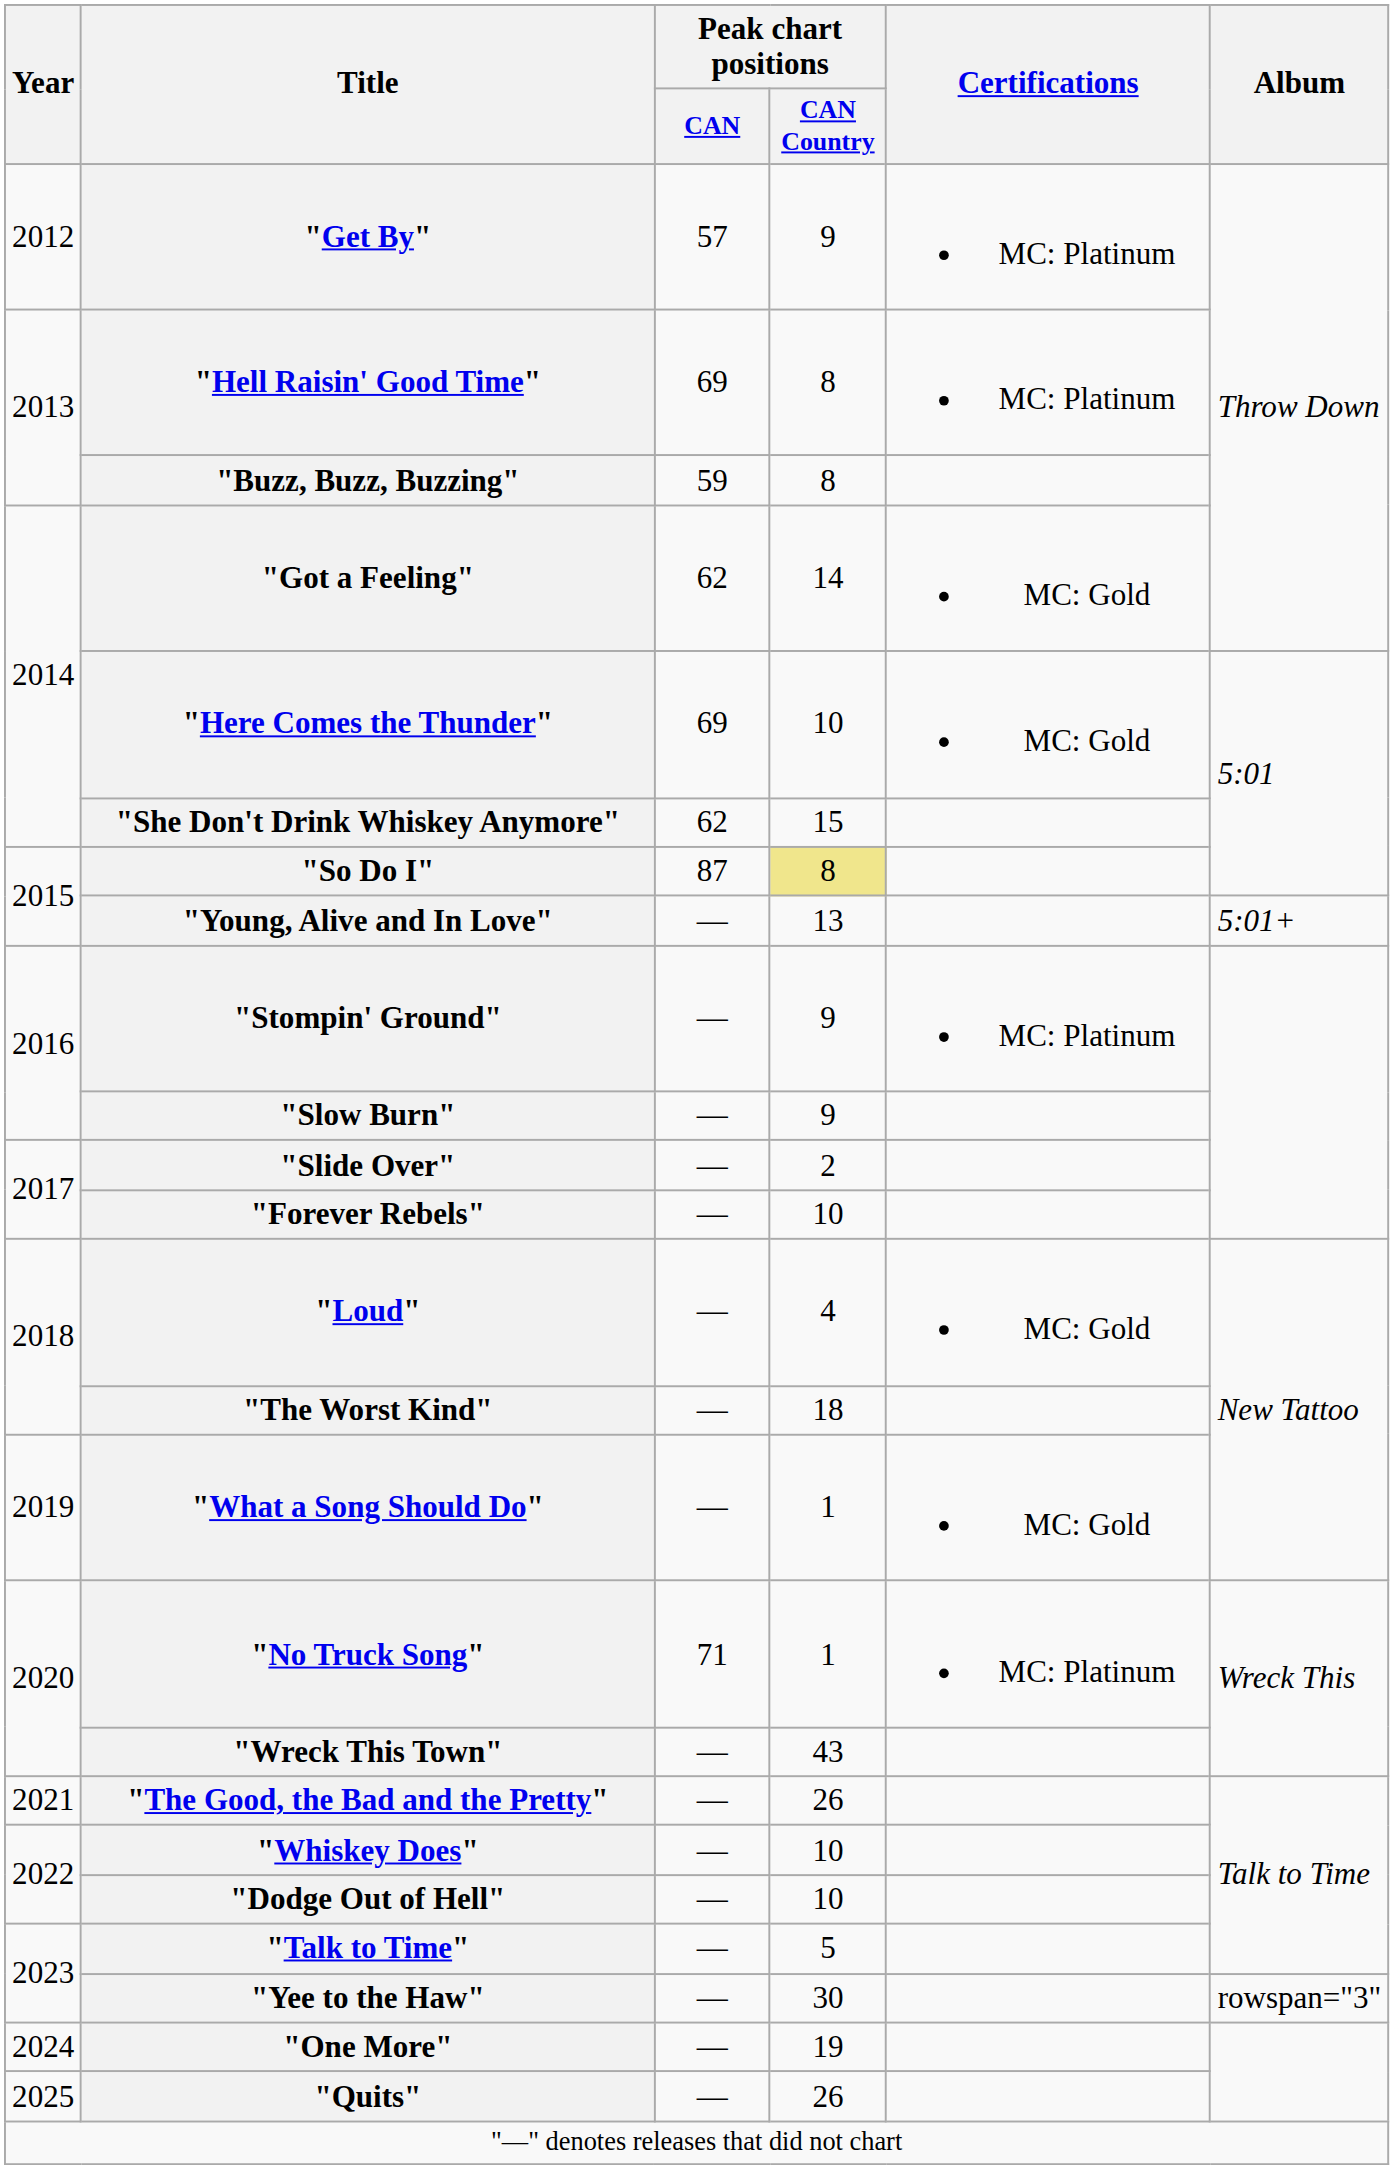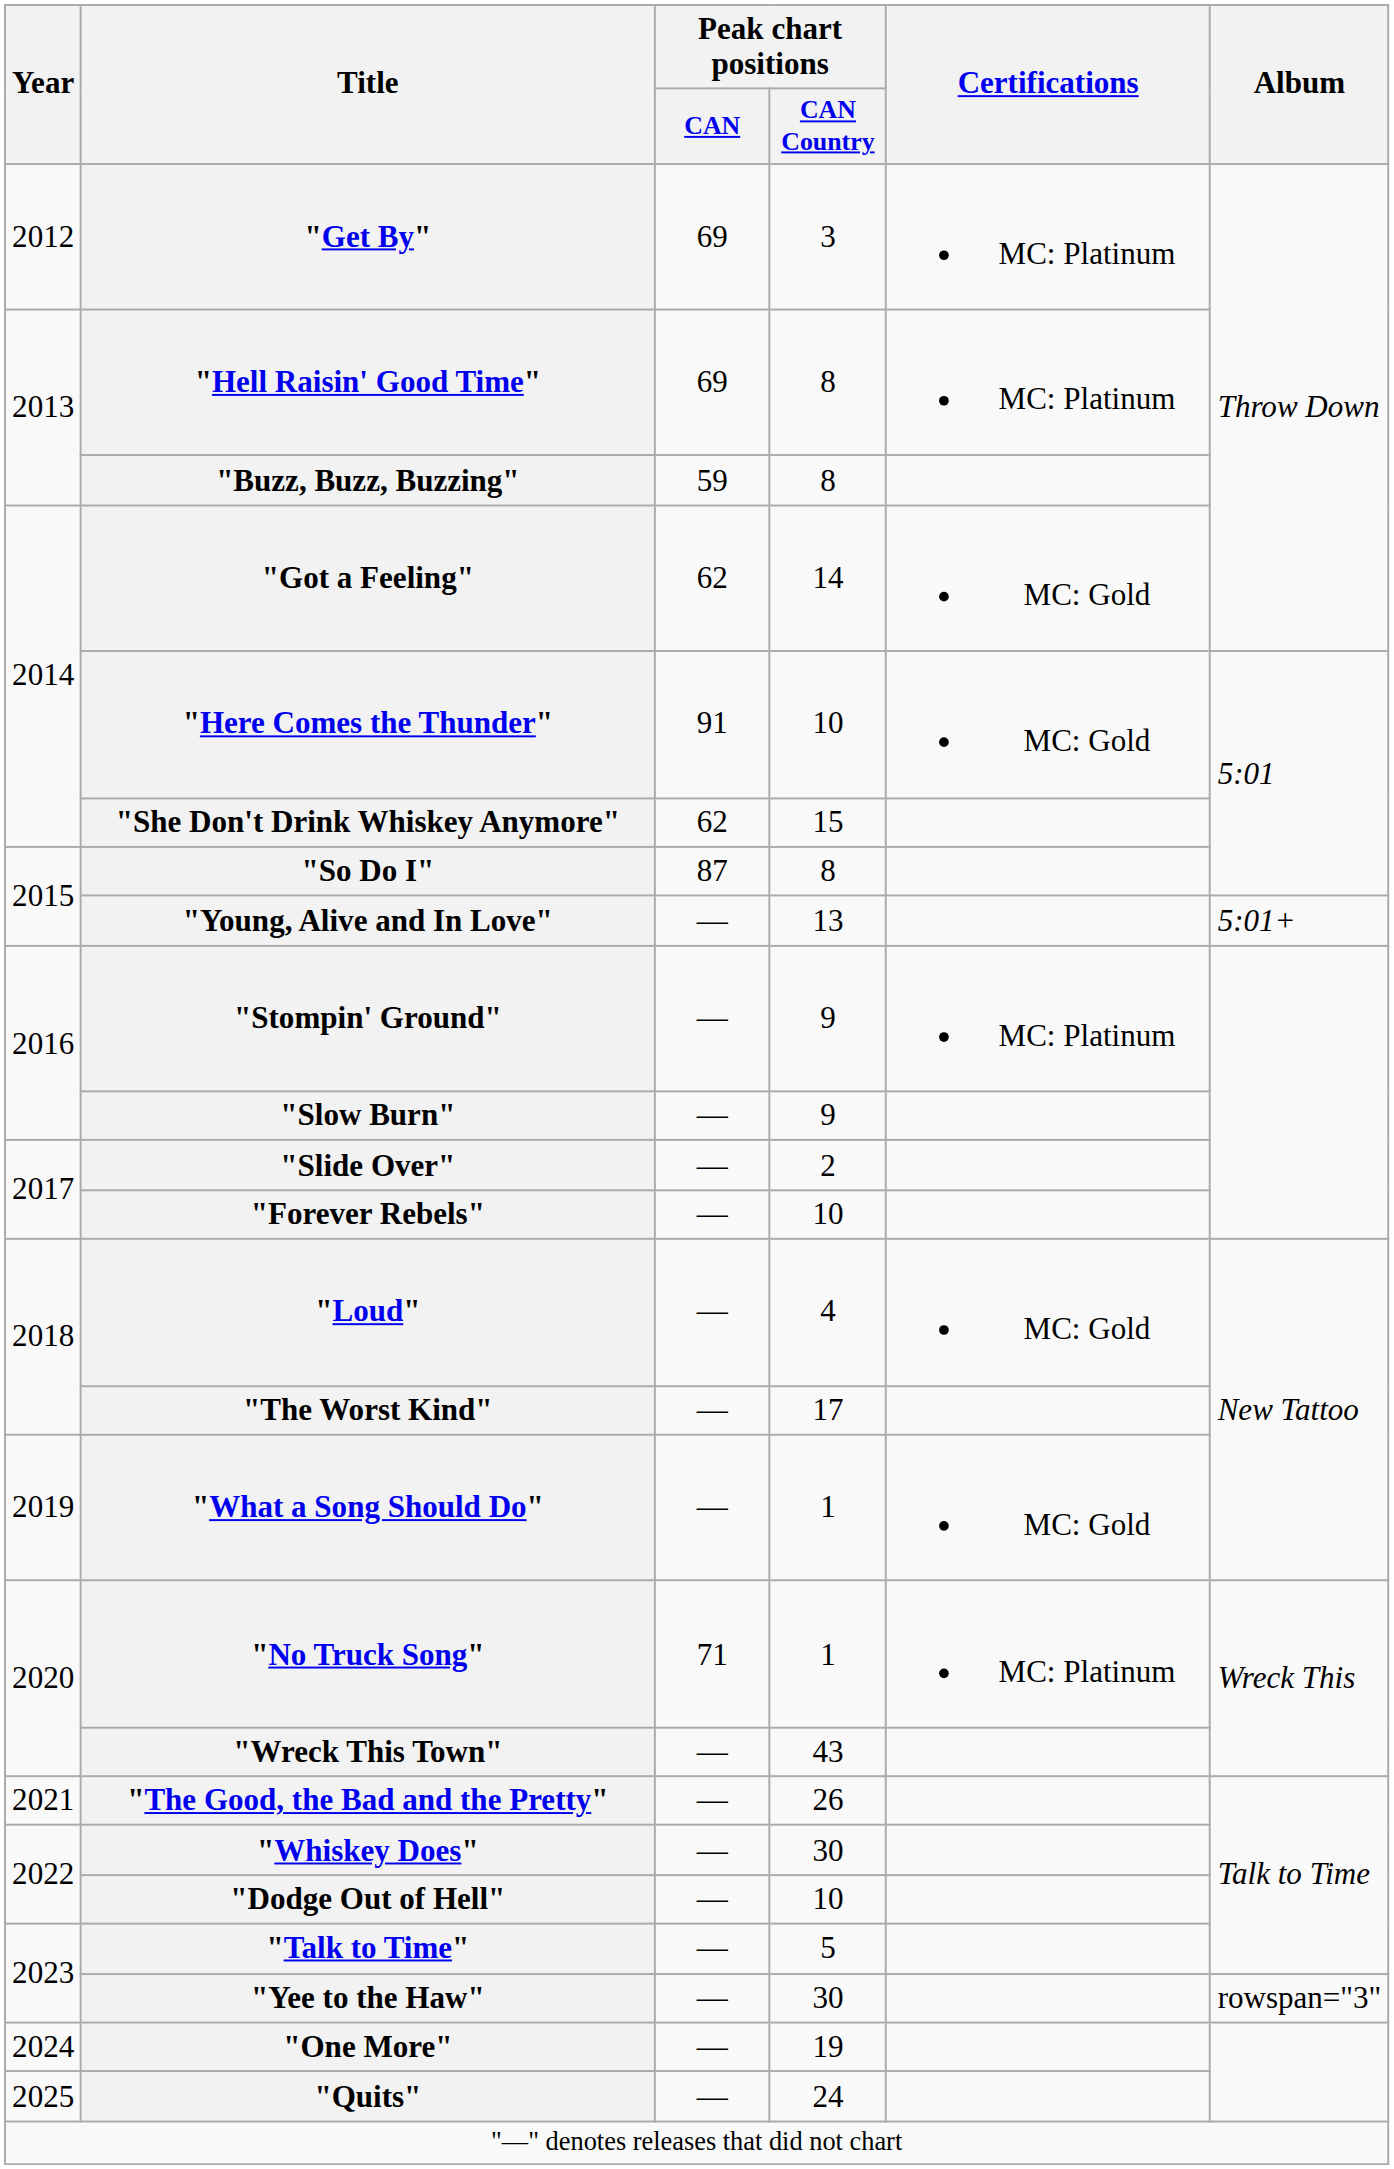"Get By" | Peak chart positions / CAN: 57 -> 69
"Get By" | Peak chart positions / CAN Country: 9 -> 3
"Here Comes the Thunder" | Peak chart positions / CAN: 69 -> 91
"So Do I" | Peak chart positions / CAN Country: khaki background -> no background
"The Worst Kind" | Peak chart positions / CAN Country: 18 -> 17
"Whiskey Does" | Peak chart positions / CAN Country: 10 -> 30
"Quits" | Peak chart positions / CAN Country: 26 -> 24
